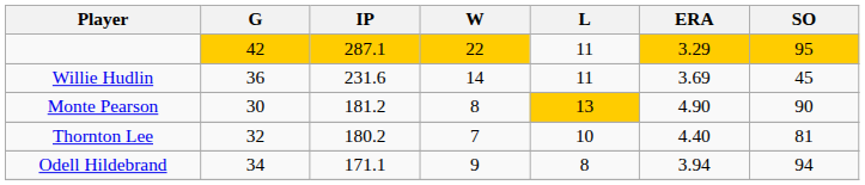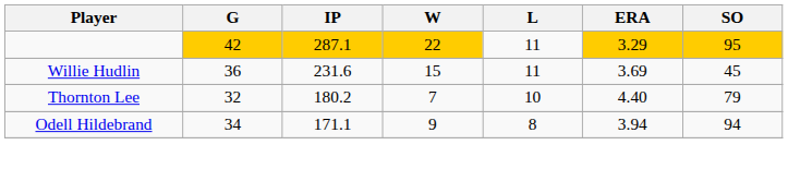Willie Hudlin | W: 14 -> 15
- row: Monte Pearson | 30 | 181.2 | 8 | 13 | 4.90 | 90
Thornton Lee | SO: 81 -> 79
